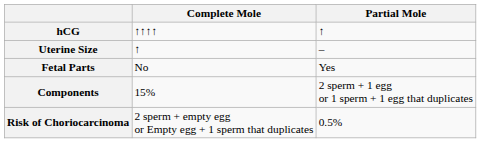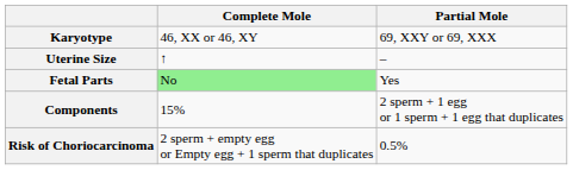+ row: Karyotype | 46, XX or 46, XY | 69, XXY or 69, XXX
- row: hCG | ↑↑↑↑ | ↑
Fetal Parts | Complete Mole: no background -> lightgreen background
